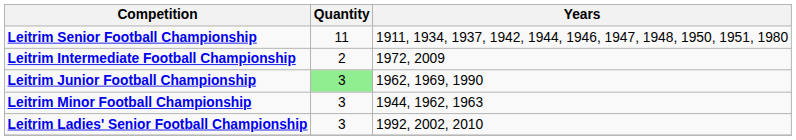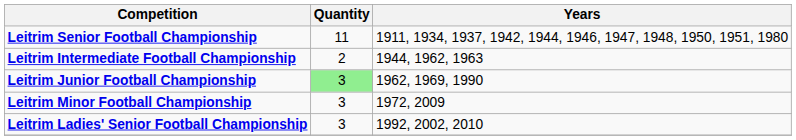Leitrim Intermediate Football Championship | Years: 1972, 2009 -> 1944, 1962, 1963
Leitrim Minor Football Championship | Years: 1944, 1962, 1963 -> 1972, 2009
